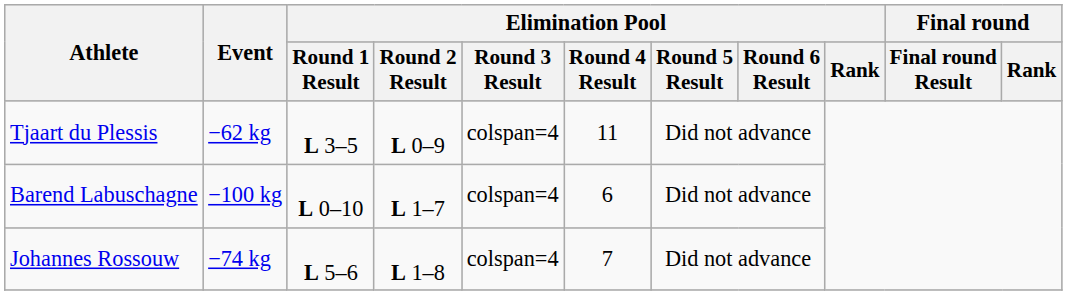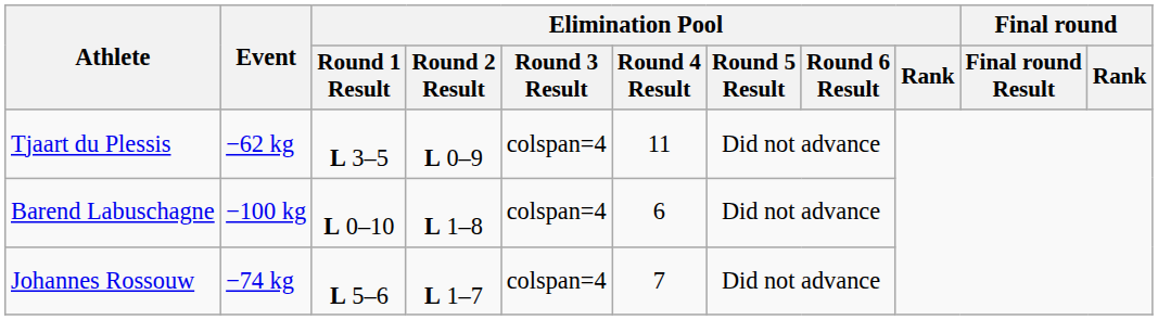Barend Labuschagne | Elimination Pool / Round 2 Result: L 1–7 -> L 1–8
Johannes Rossouw | Elimination Pool / Round 2 Result: L 1–8 -> L 1–7
